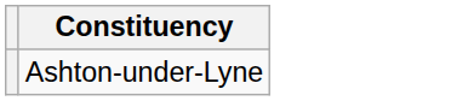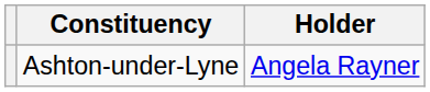+ column: Holder | Angela Rayner
